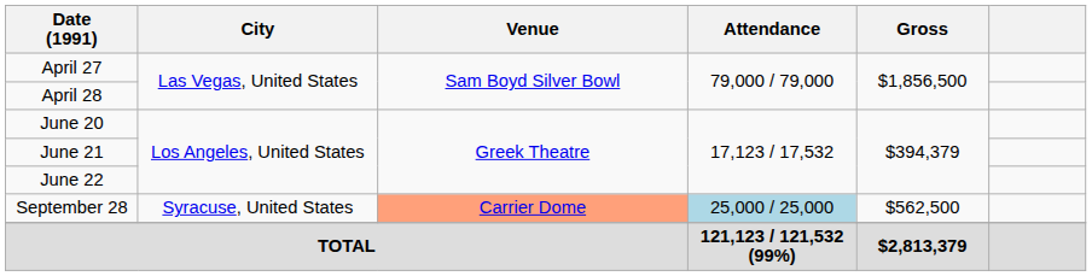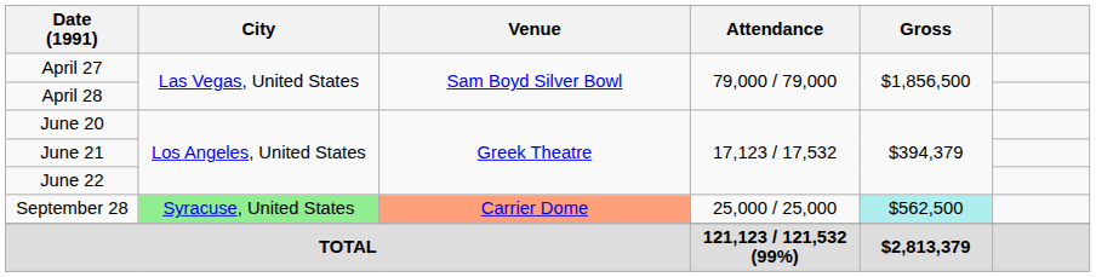September 28 | City: no background -> lightgreen background
September 28 | Attendance: lightblue background -> no background
September 28 | Gross: no background -> paleturquoise background
